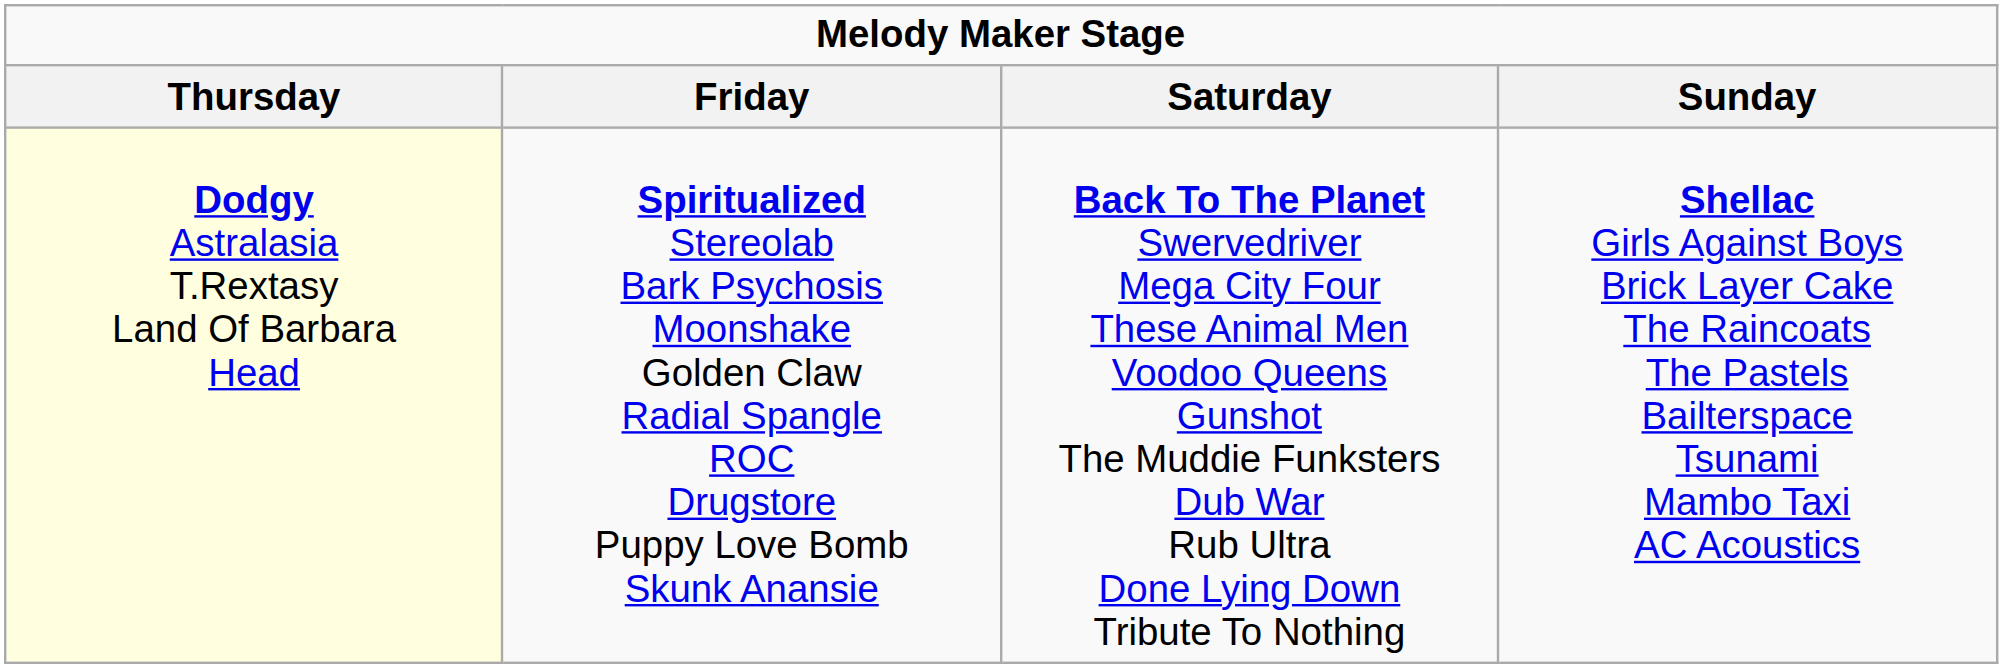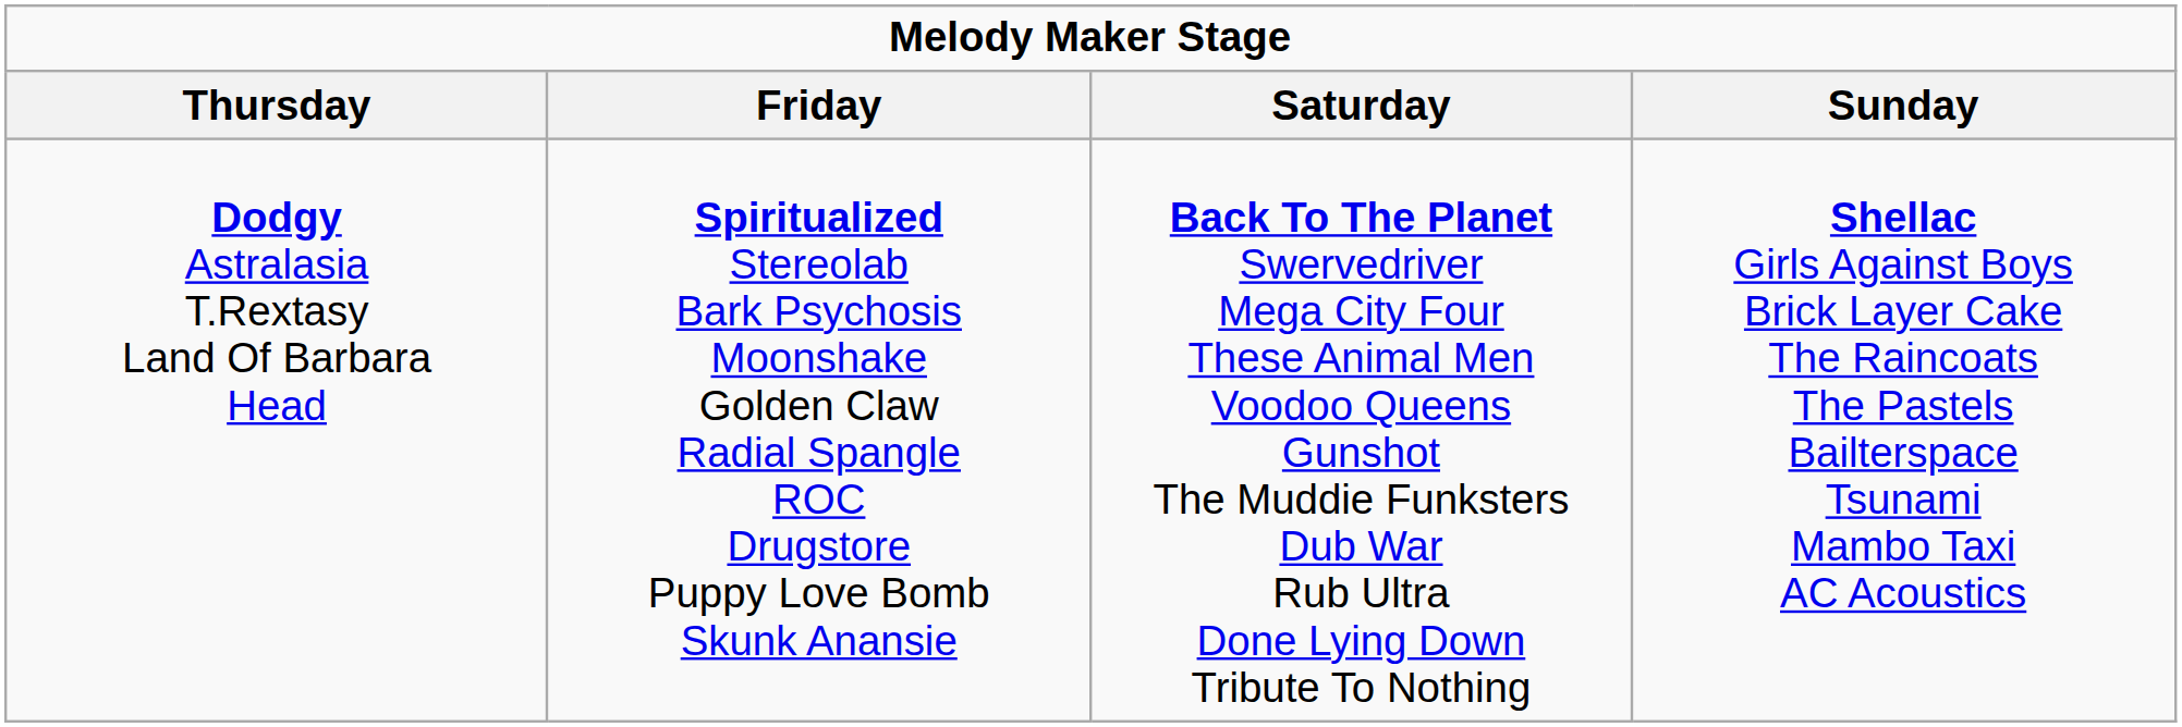Dodgy Astralasia T.Rextasy Land Of Barbara Head | Thursday: lightyellow background -> no background
